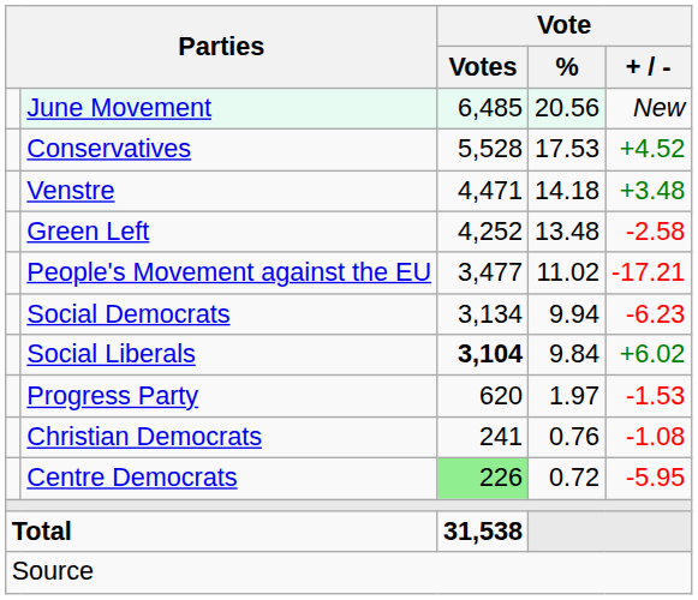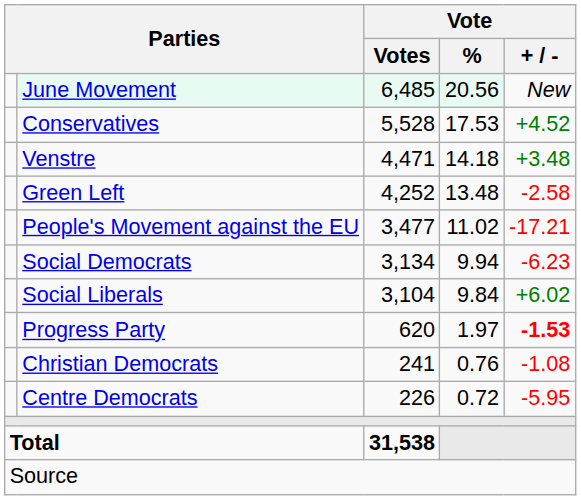Social Liberals | Vote / Votes: bold -> normal
Progress Party | Vote / + / -: normal -> bold
Centre Democrats | Vote / Votes: lightgreen background -> no background
